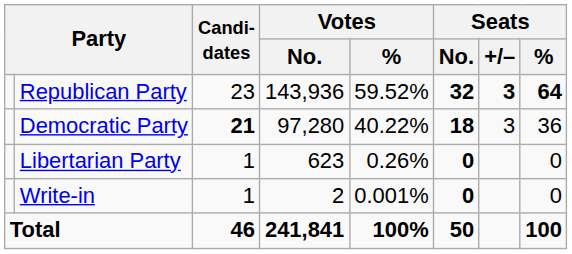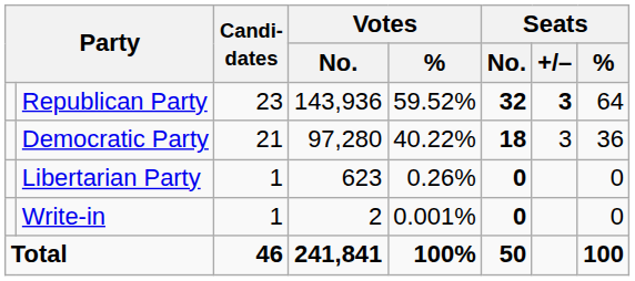Republican Party | Seats / %: bold -> normal
Democratic Party | Candi- dates: bold -> normal
